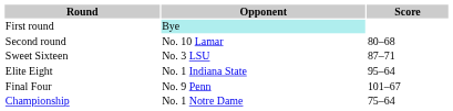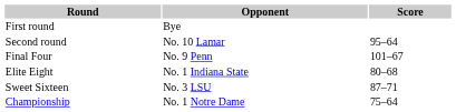First round | Opponent: paleturquoise background -> no background
Second round | Score: 80–68 -> 95–64
rows swapped: Sweet Sixteen <-> Final Four
Elite Eight | Score: 95–64 -> 80–68
